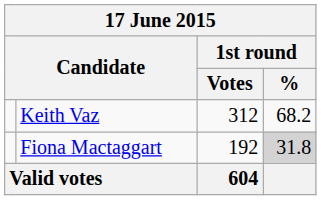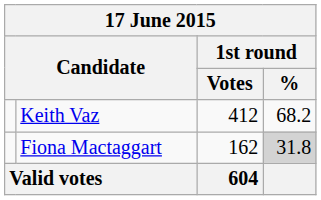Keith Vaz | 1st round / Votes: 312 -> 412
Fiona Mactaggart | 1st round / Votes: 192 -> 162
